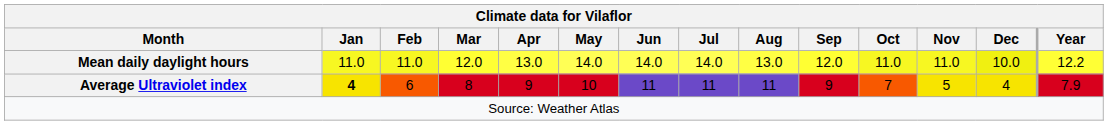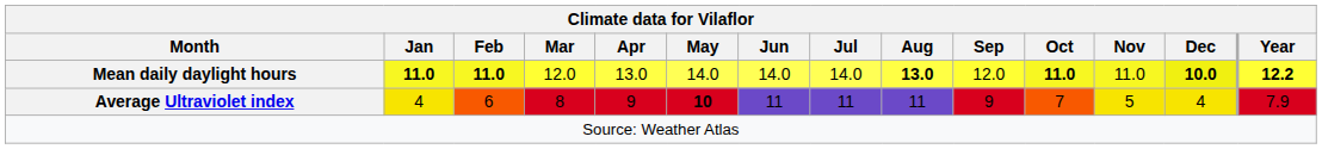row 3 | Jan: normal -> bold
row 3 | Feb: normal -> bold
row 3 | Aug: normal -> bold
row 3 | Oct: normal -> bold
row 3 | Dec: normal -> bold
row 3 | Year: normal -> bold
row 4 | Jan: bold -> normal
row 4 | May: normal -> bold
